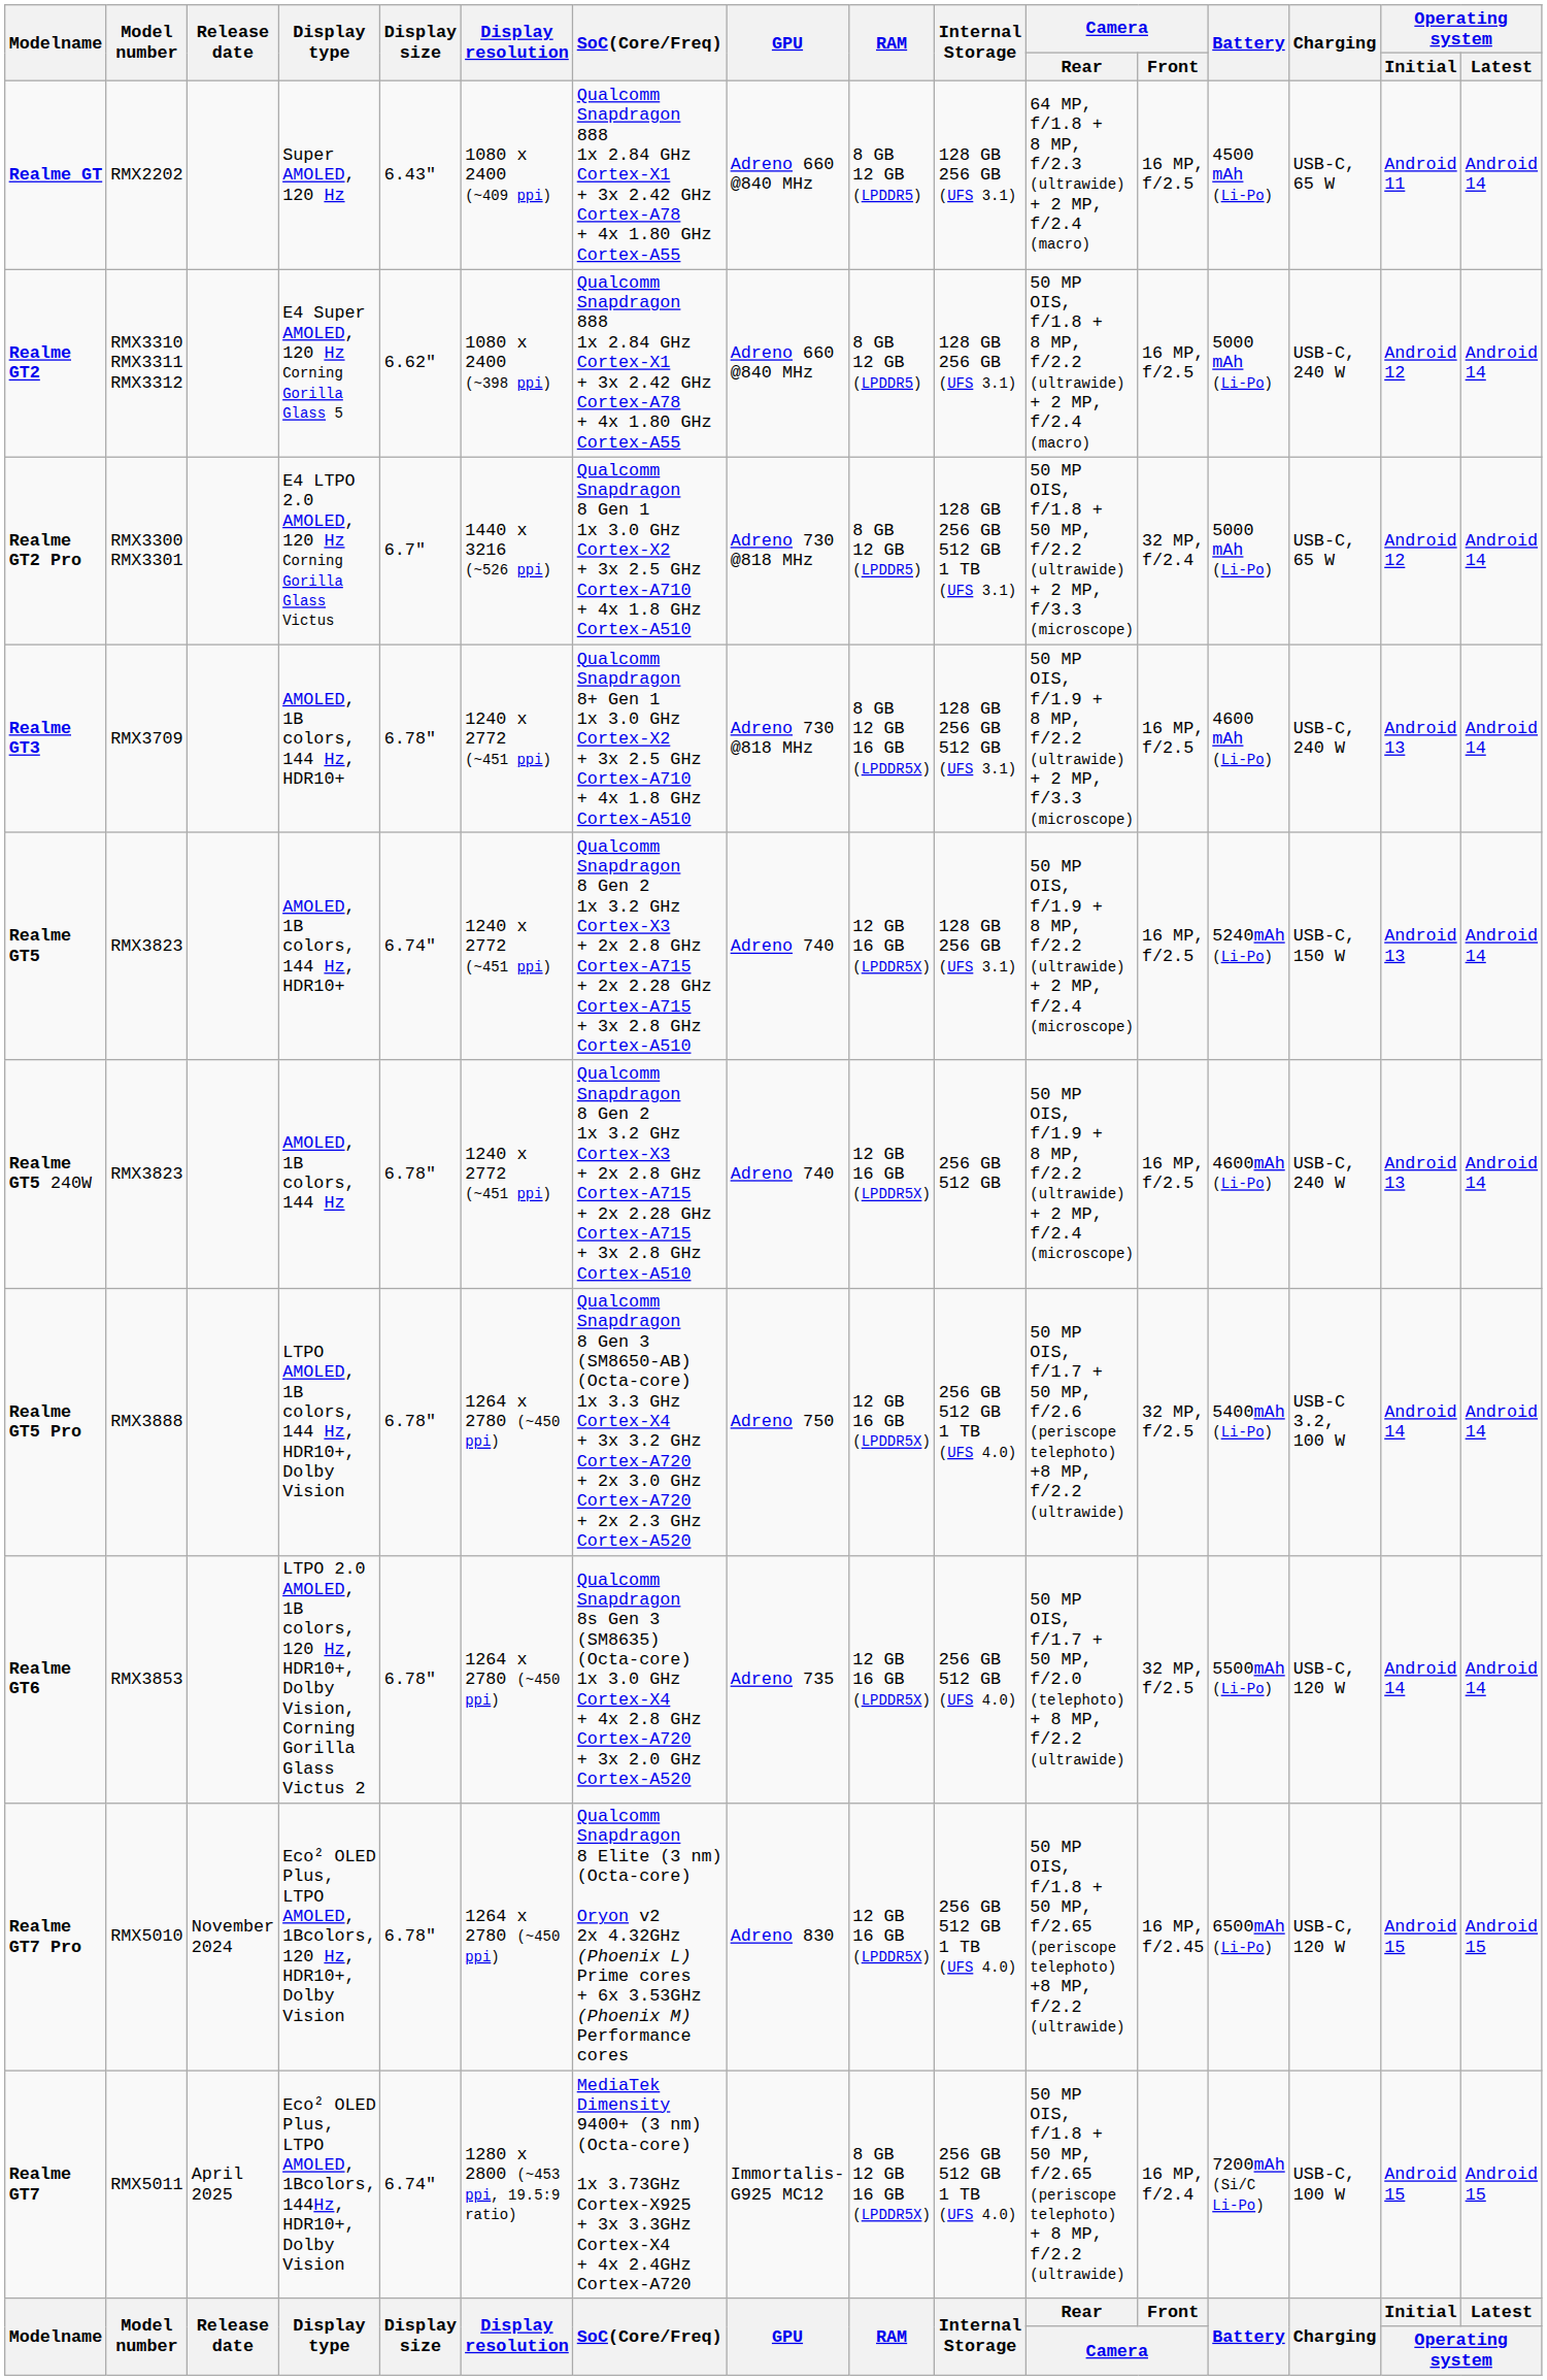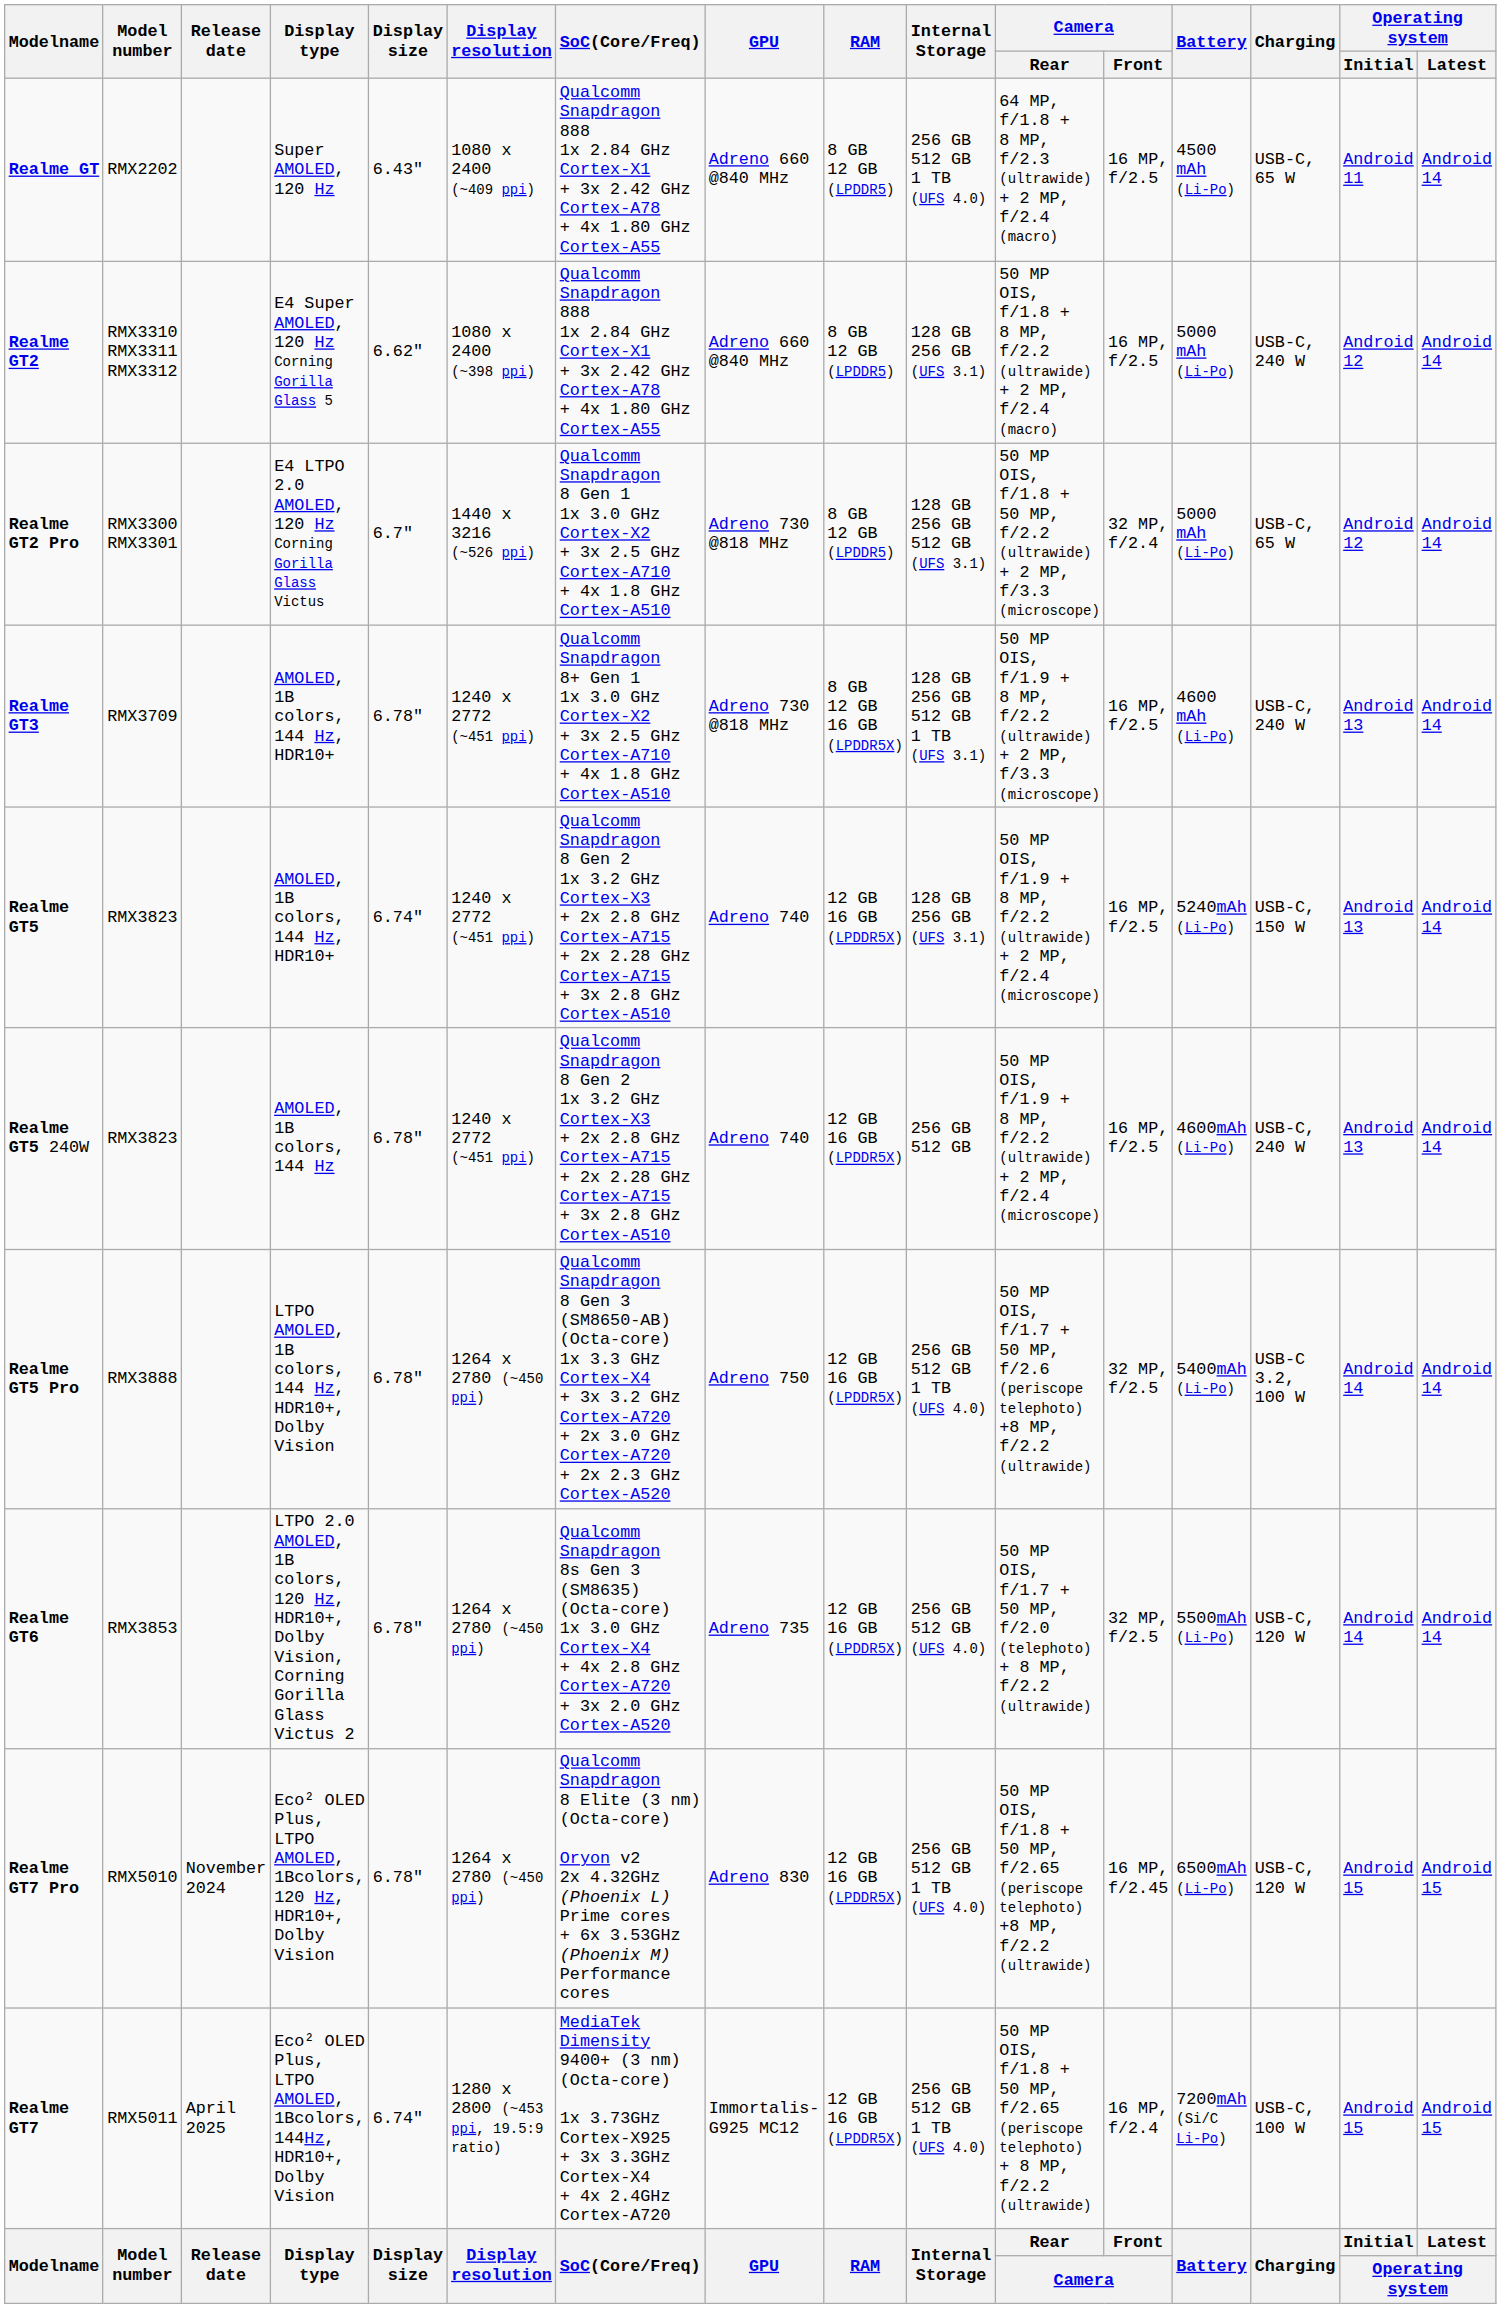Realme GT | Internal Storage: 128 GB 256 GB (UFS 3.1) -> 256 GB 512 GB 1 TB (UFS 4.0)
Realme GT2 Pro | Internal Storage: 128 GB 256 GB 512 GB 1 TB (UFS 3.1) -> 128 GB 256 GB 512 GB (UFS 3.1)
Realme GT3 | Internal Storage: 128 GB 256 GB 512 GB (UFS 3.1) -> 128 GB 256 GB 512 GB 1 TB (UFS 3.1)
Realme GT7 | RAM: 8 GB 12 GB 16 GB (LPDDR5X) -> 12 GB 16 GB (LPDDR5X)
